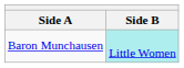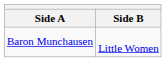Baron Munchausen | Side B: paleturquoise background -> no background
